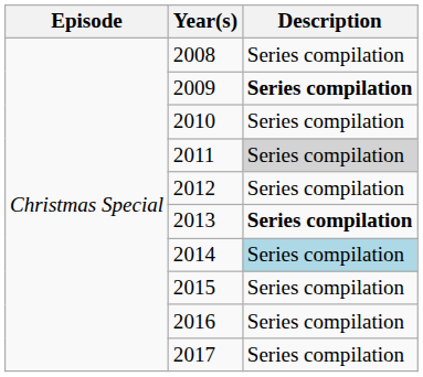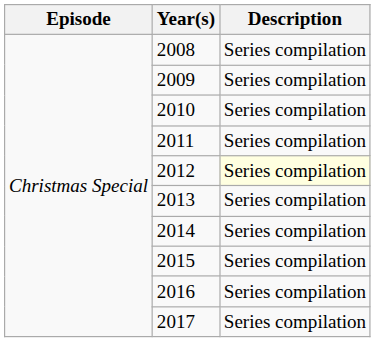2009 | Description: bold -> normal
2011 | Description: lightgrey background -> no background
2012 | Description: no background -> lightyellow background
2013 | Description: bold -> normal
2014 | Description: lightblue background -> no background
